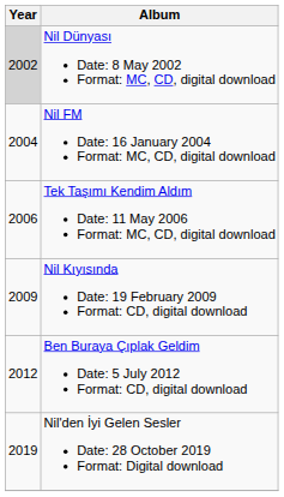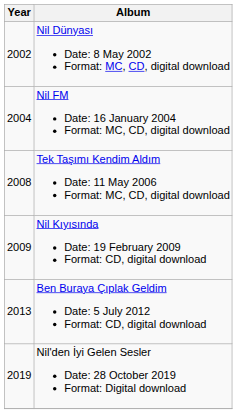row 2 | Year: lightgrey background -> no background
row 4 | Year: 2006 -> 2008
row 6 | Year: 2012 -> 2013
